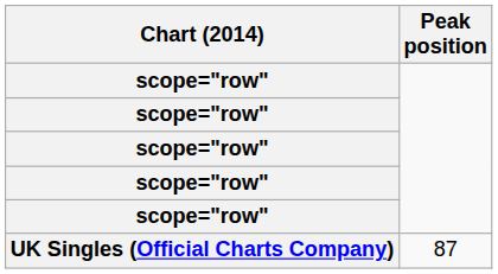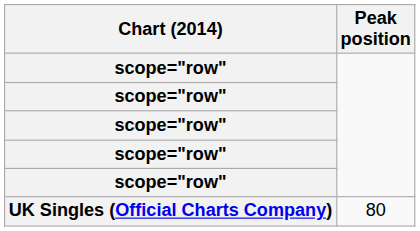UK Singles (Official Charts Company) | Peak position: 87 -> 80
